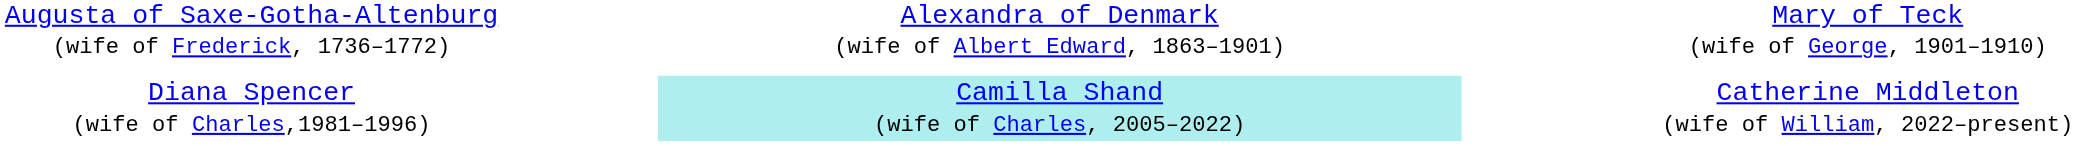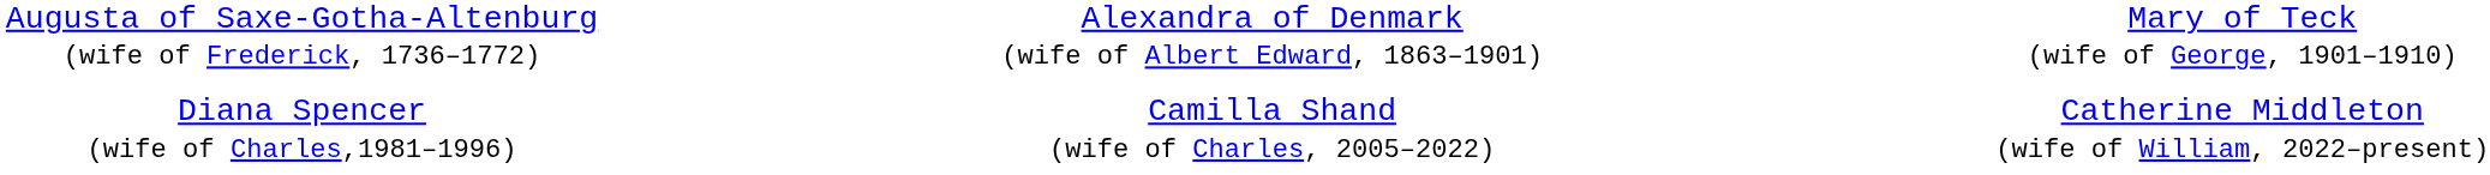Diana Spencer (wife of Charles,1981–1996) | column 2: paleturquoise background -> no background
